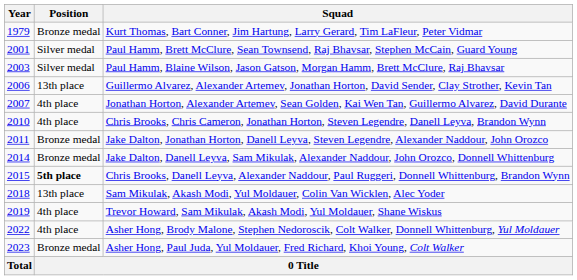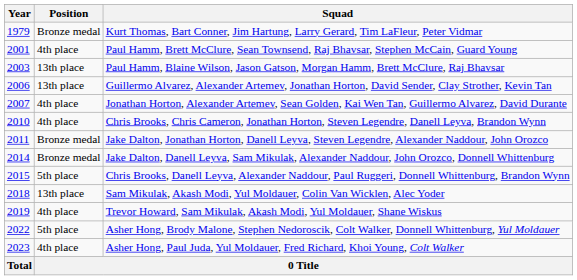row 3 | Position: Silver medal -> 4th place
row 4 | Position: Silver medal -> 13th place
row 10 | Position: bold -> normal
row 13 | Position: 4th place -> 5th place
row 14 | Position: Bronze medal -> 4th place
